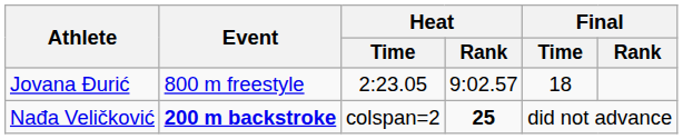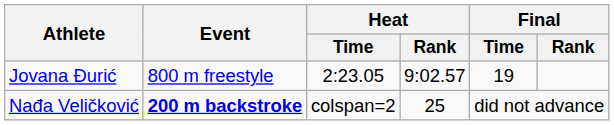Jovana Đurić | Final / Time: 18 -> 19
Nađa Veličković | Heat / Rank: bold -> normal
